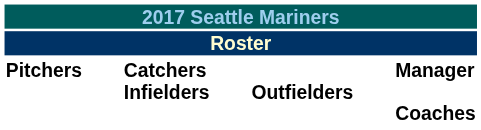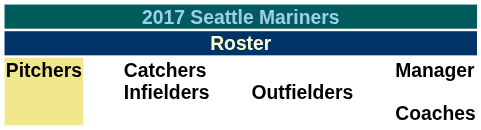Pitchers | column 1: no background -> khaki background
